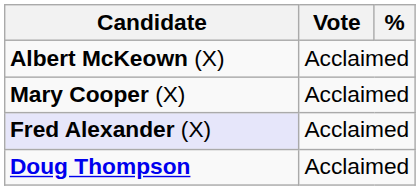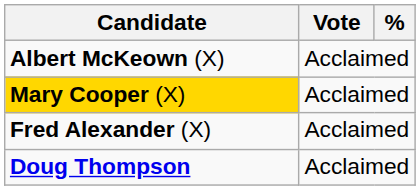Mary Cooper (X) | Candidate: no background -> gold background
Fred Alexander (X) | Candidate: lavender background -> no background
